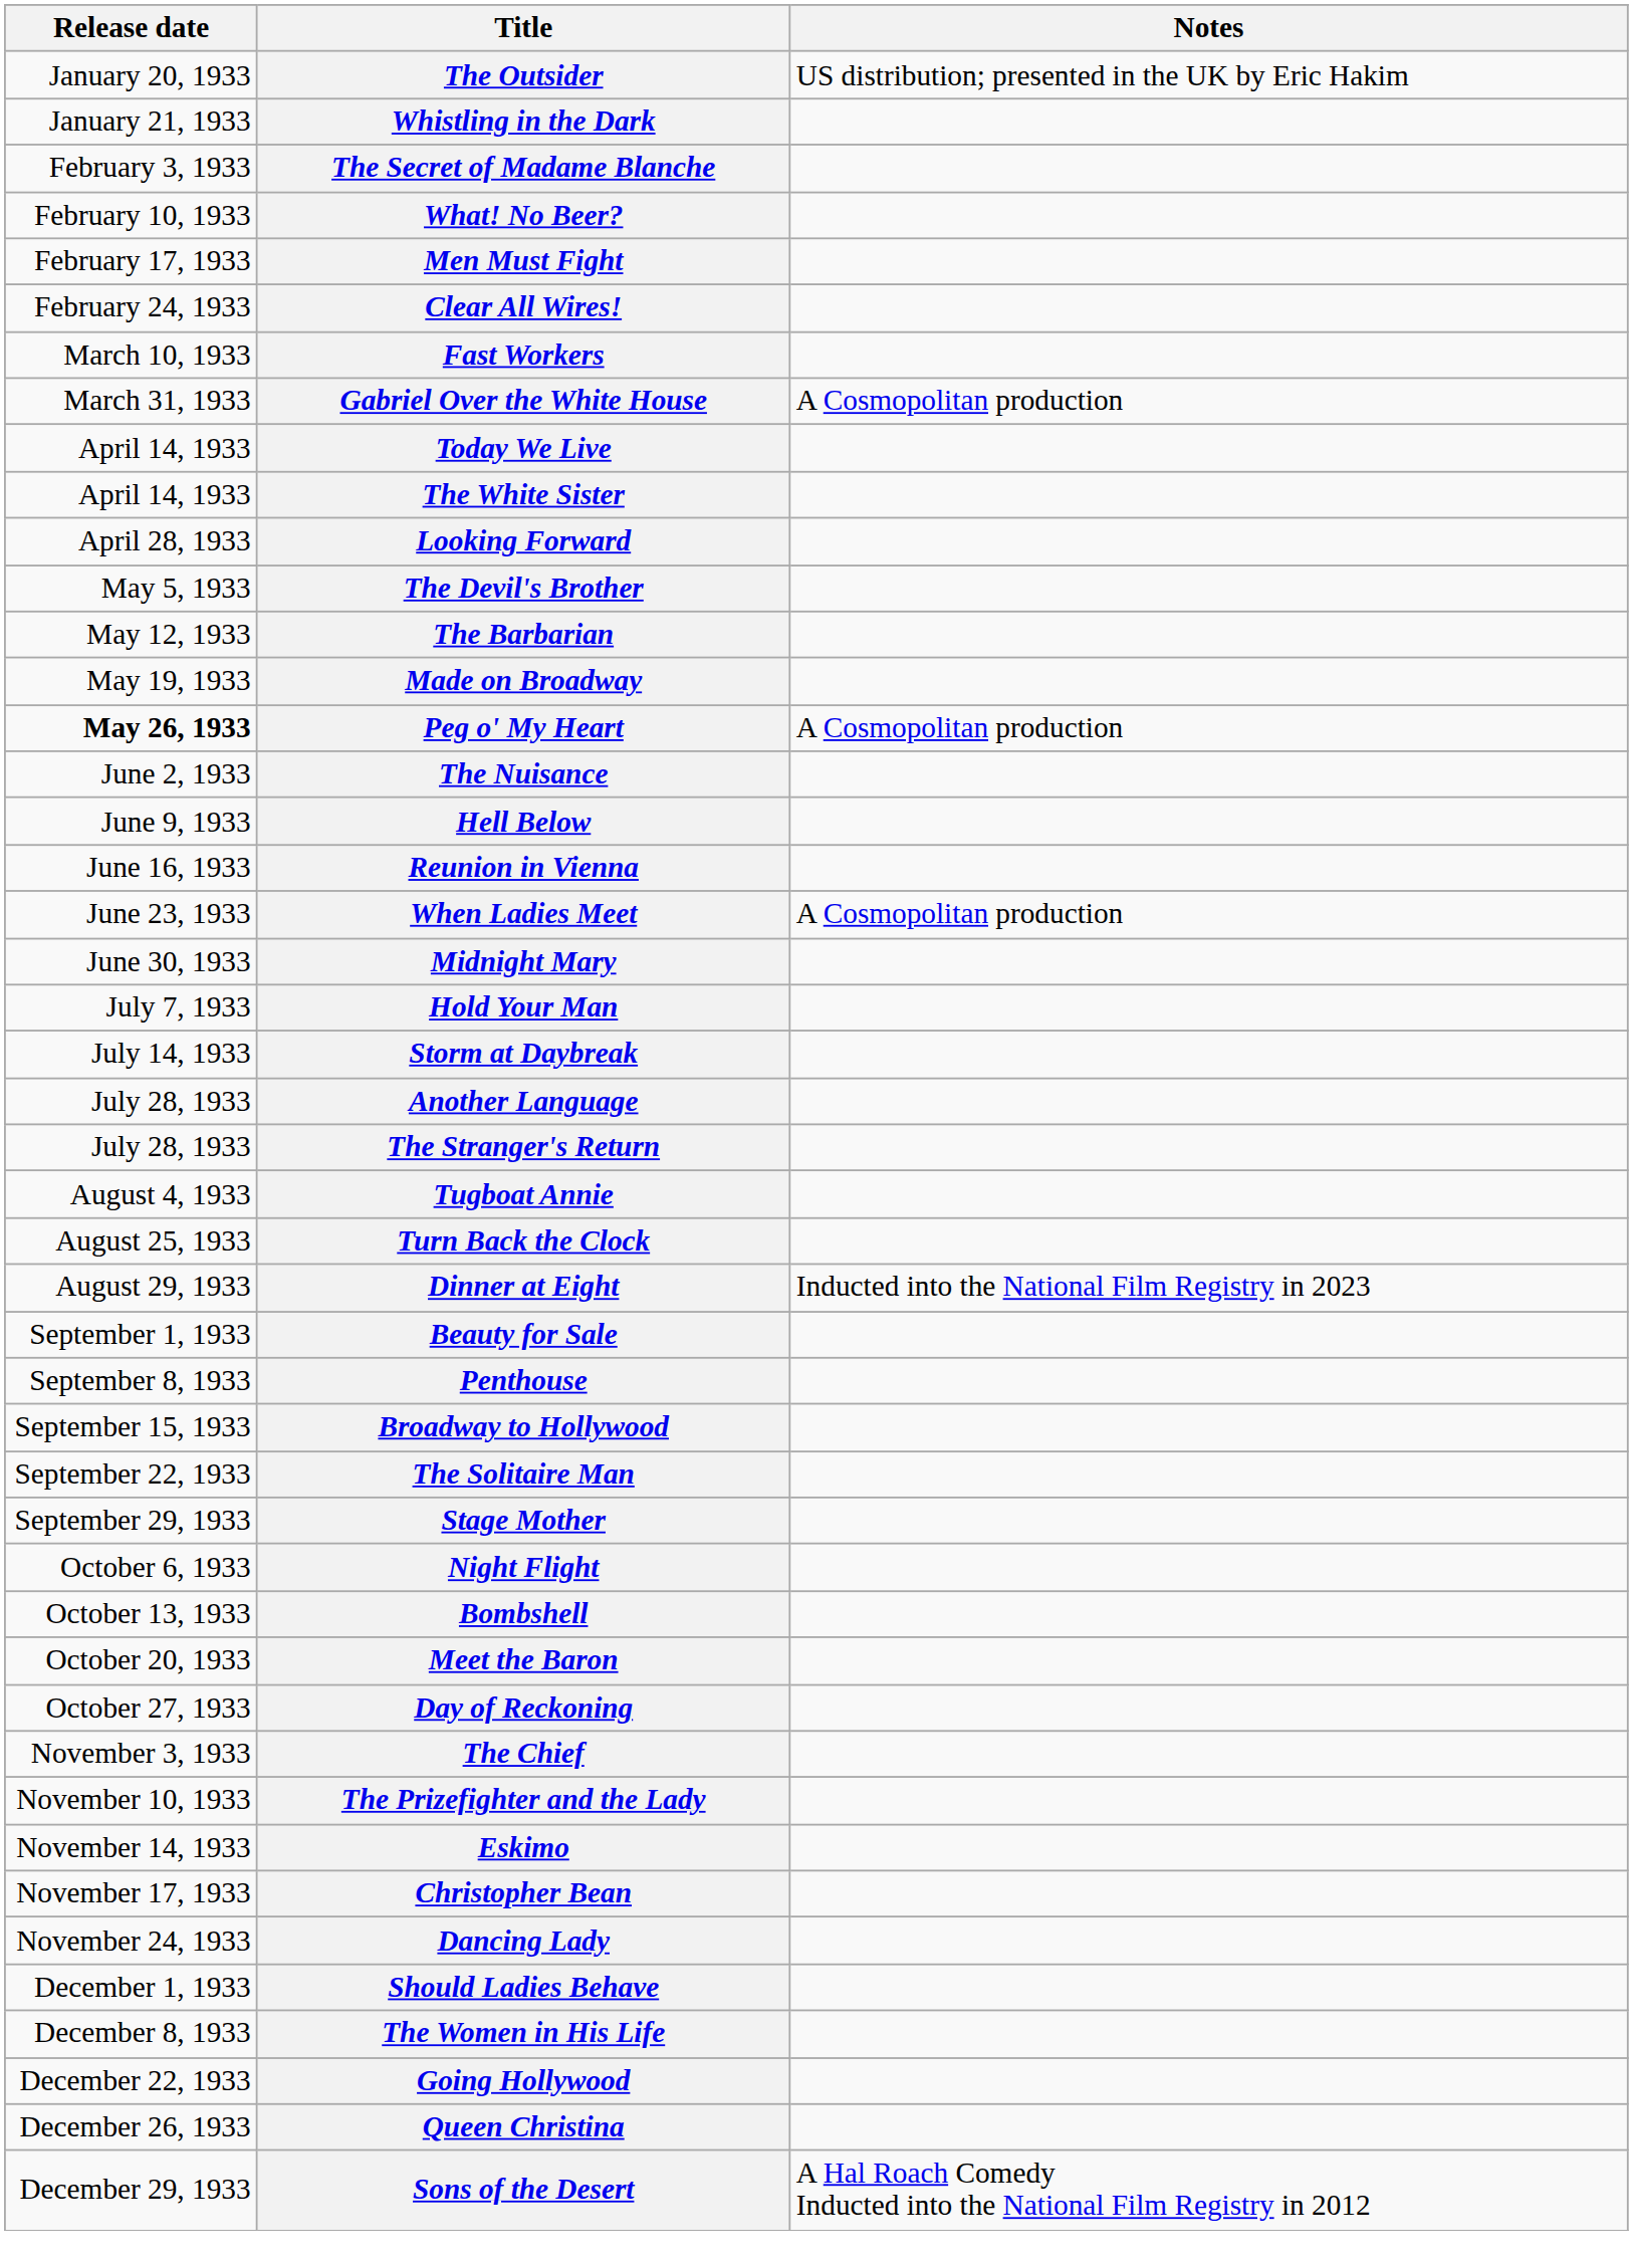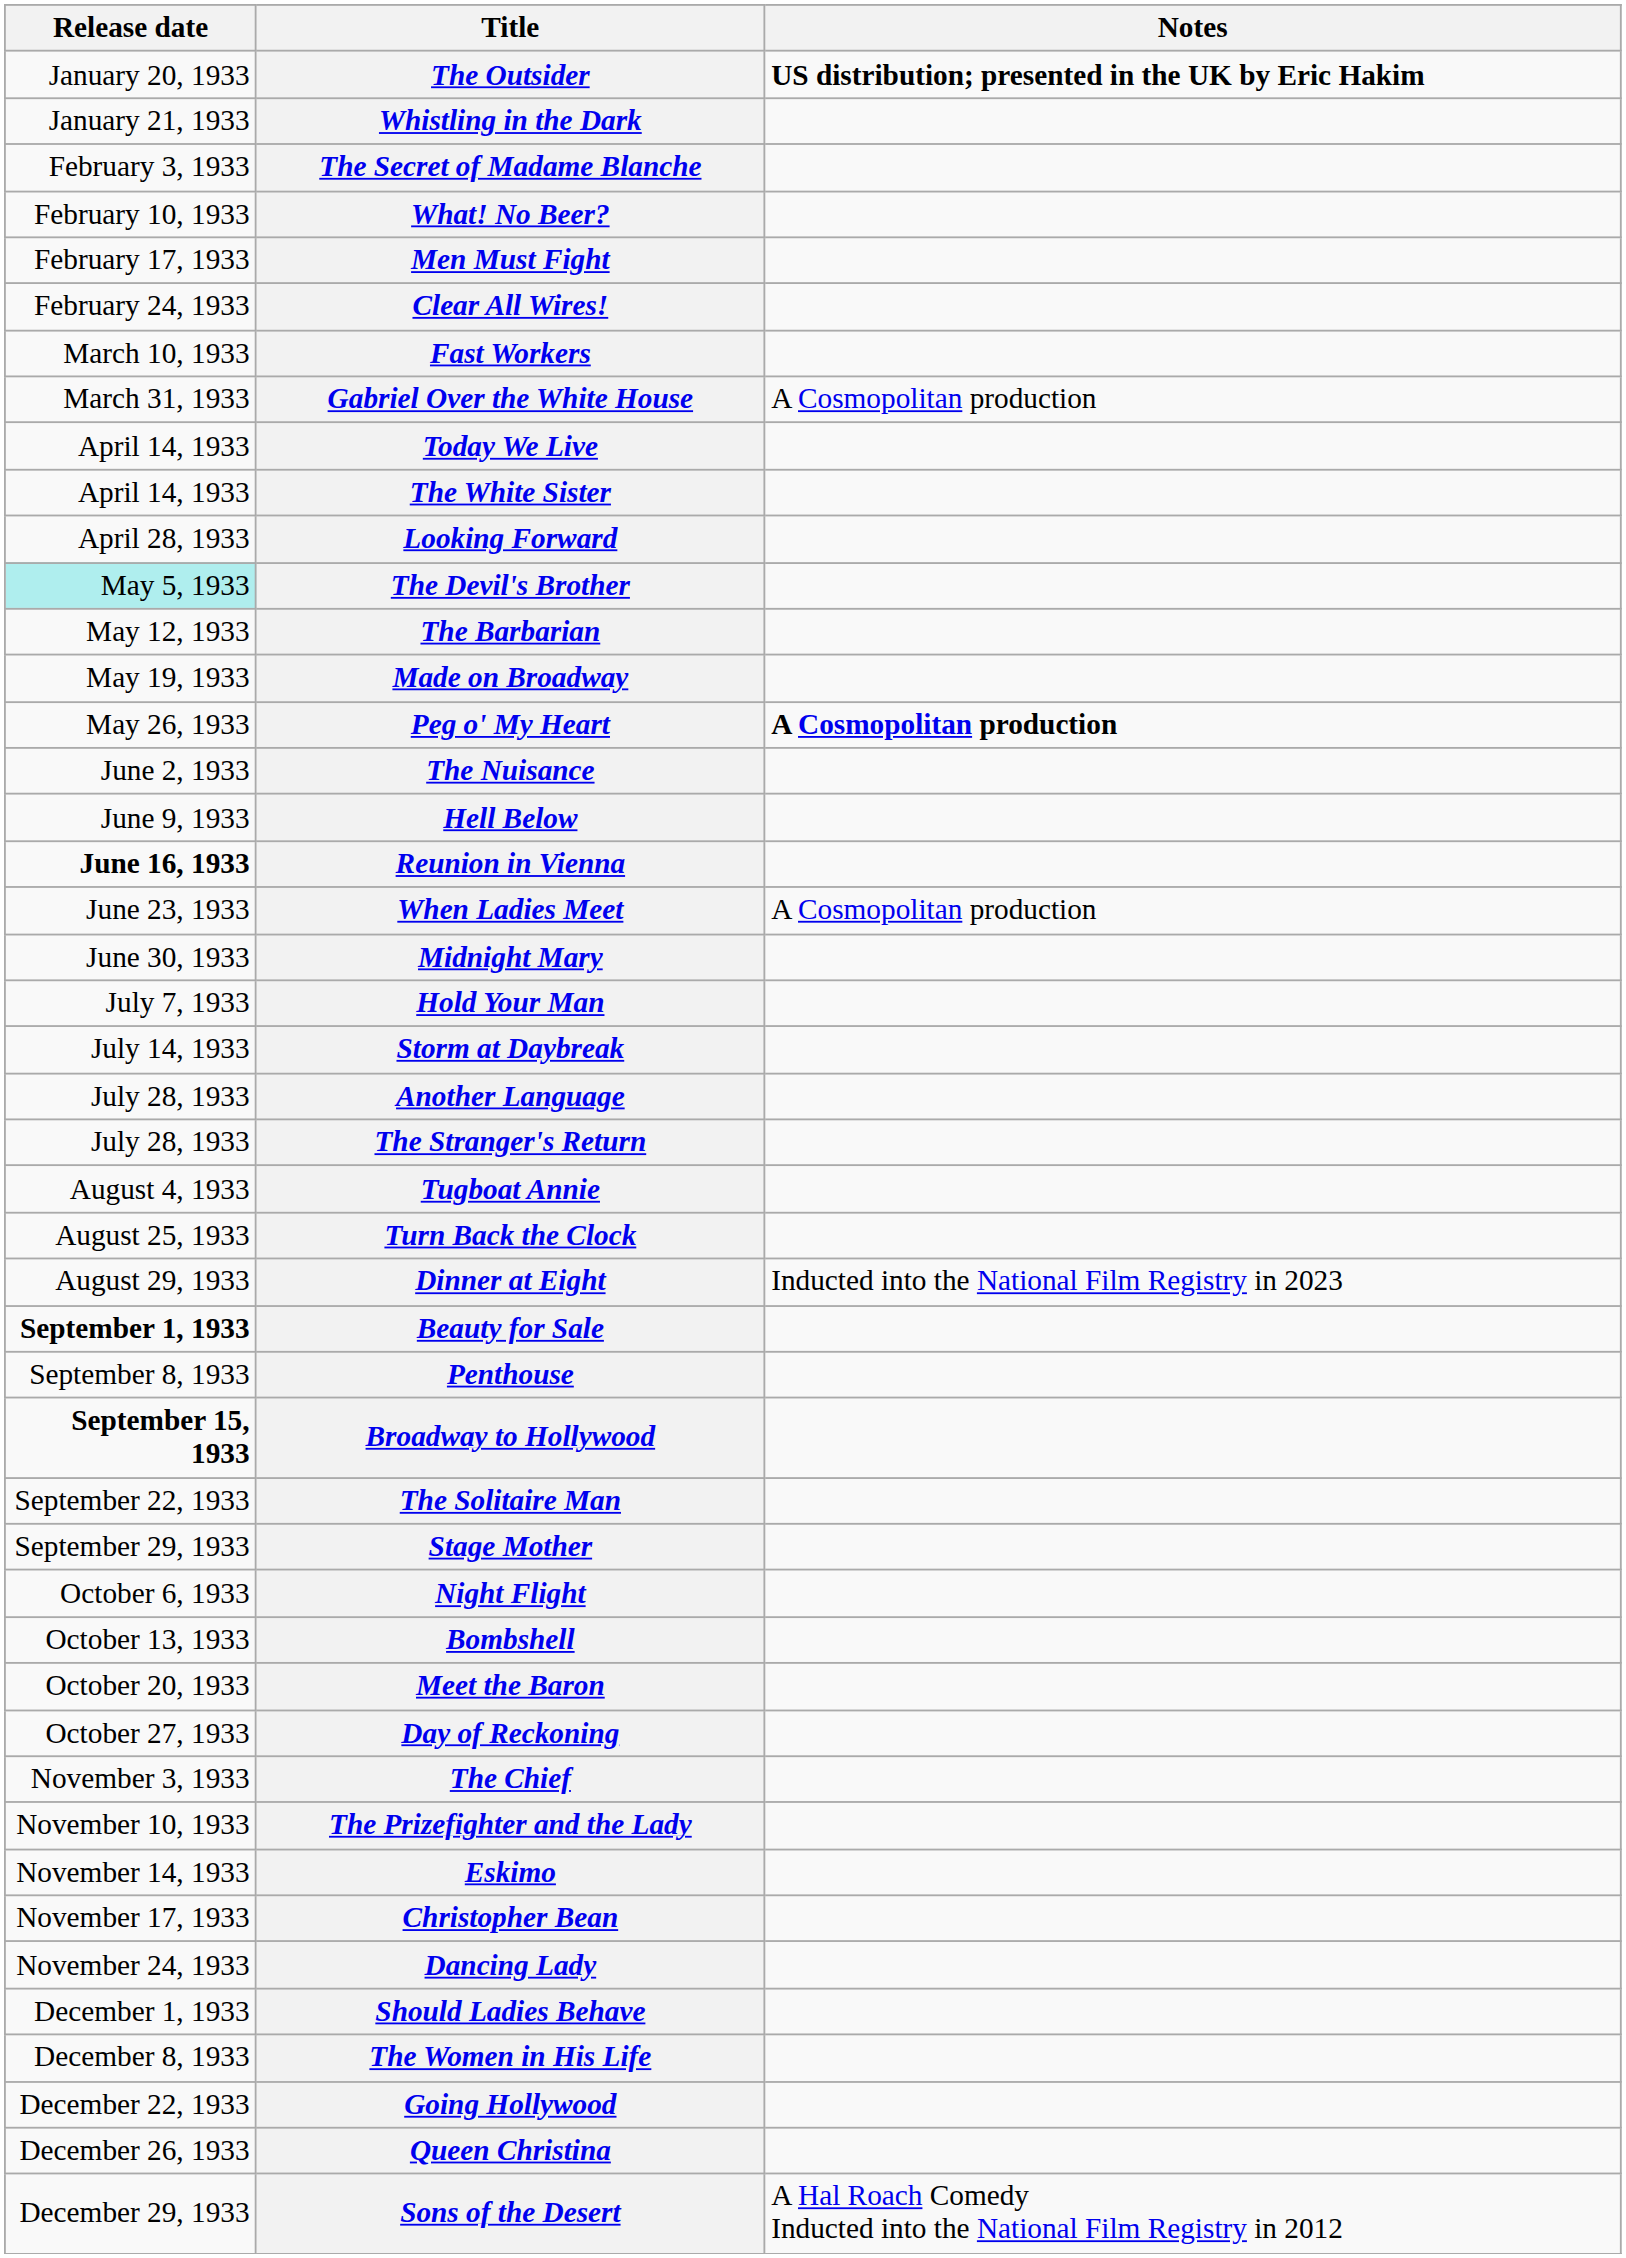The Outsider | Notes: normal -> bold
The Devil's Brother | Release date: no background -> paleturquoise background
Peg o' My Heart | Release date: bold -> normal
Peg o' My Heart | Notes: normal -> bold
Reunion in Vienna | Release date: normal -> bold
Beauty for Sale | Release date: normal -> bold
Broadway to Hollywood | Release date: normal -> bold
